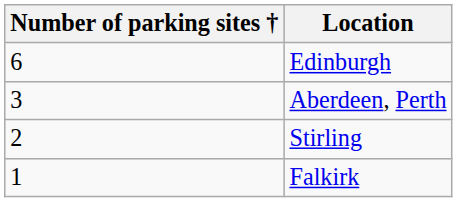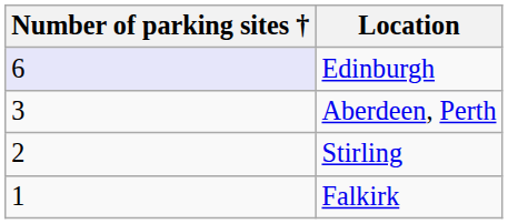Edinburgh | Number of parking sites †: no background -> lavender background
